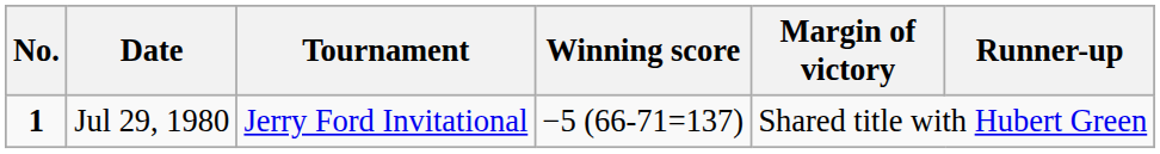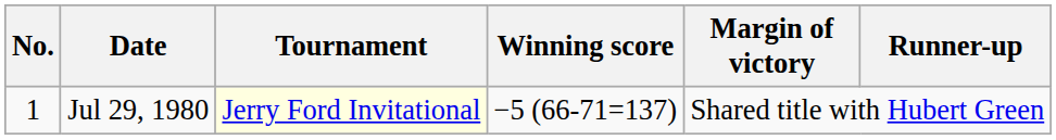Jul 29, 1980 | No.: bold -> normal
Jul 29, 1980 | Tournament: no background -> lightyellow background
